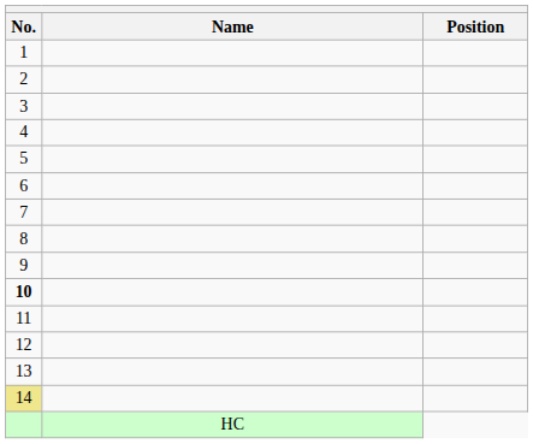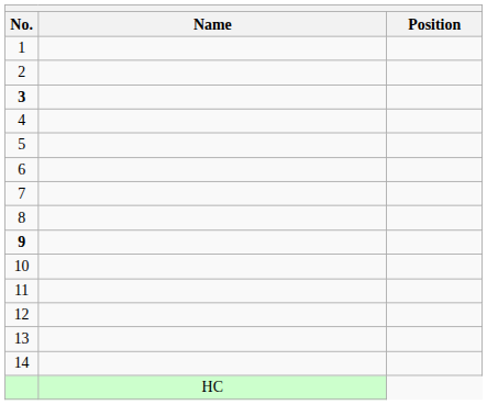3 | No.: normal -> bold
9 | No.: normal -> bold
10 | No.: bold -> normal
14 | No.: khaki background -> no background
